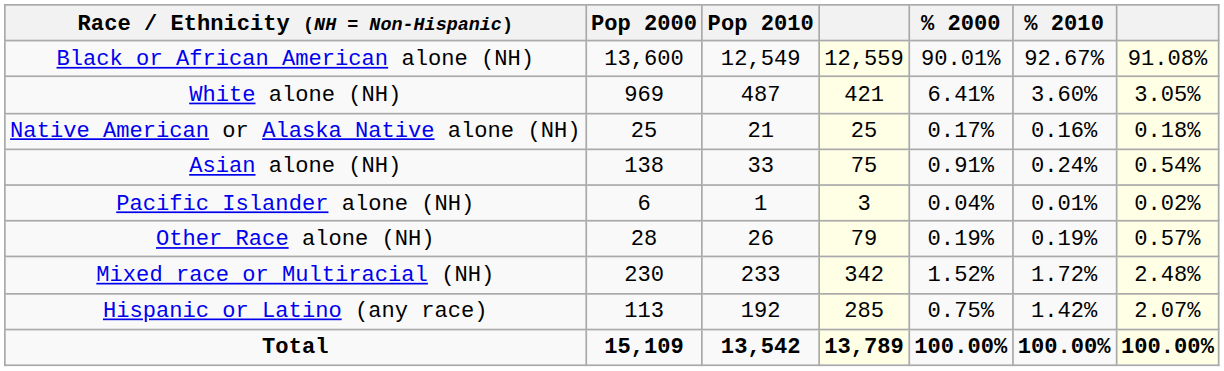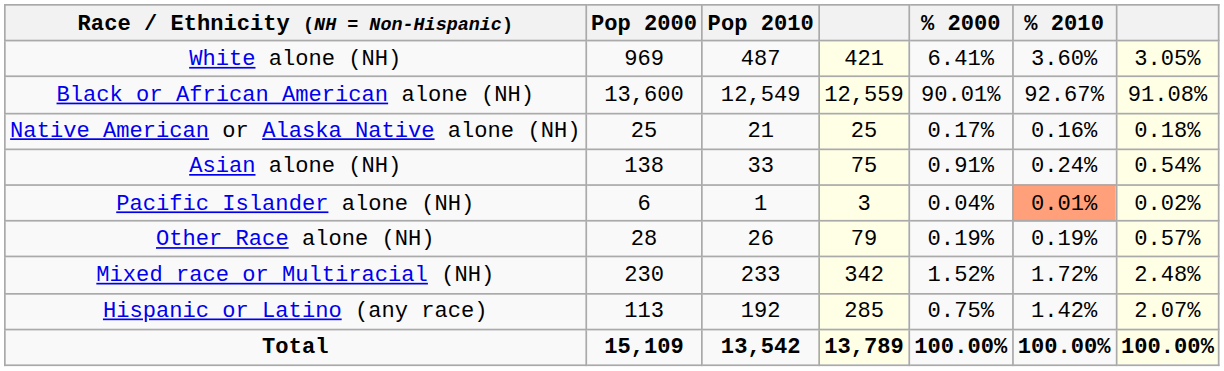rows swapped: White alone (NH) <-> Black or African American alone (NH)
Pacific Islander alone (NH) | % 2010: no background -> lightsalmon background
